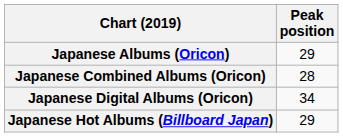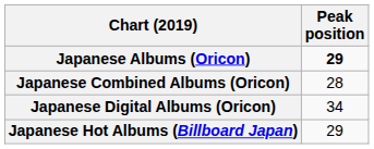Japanese Albums (Oricon) | Peak position: normal -> bold
